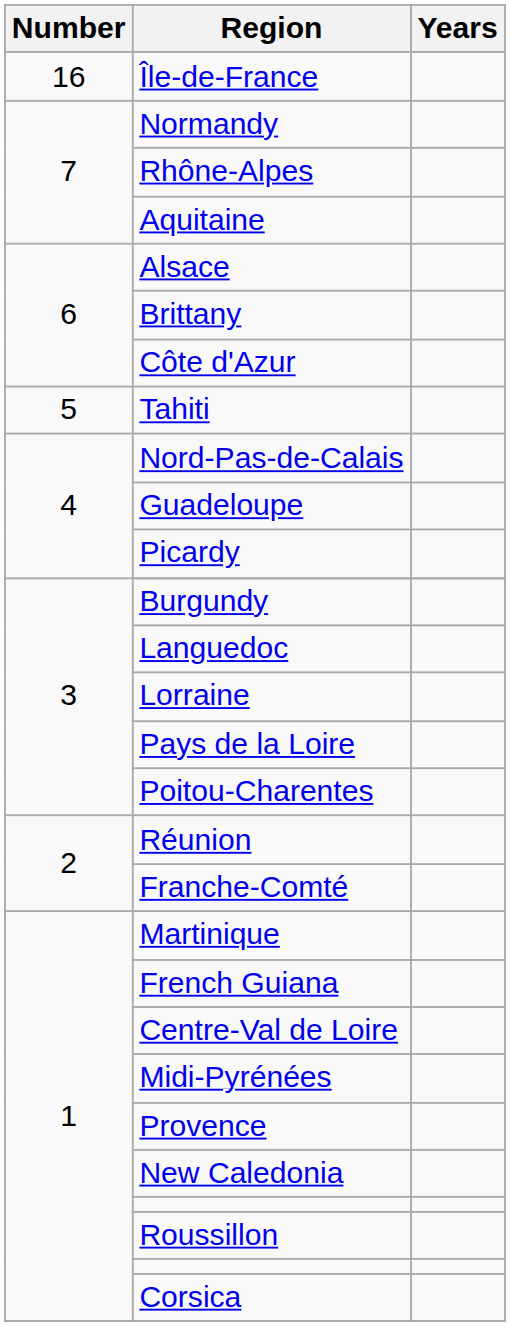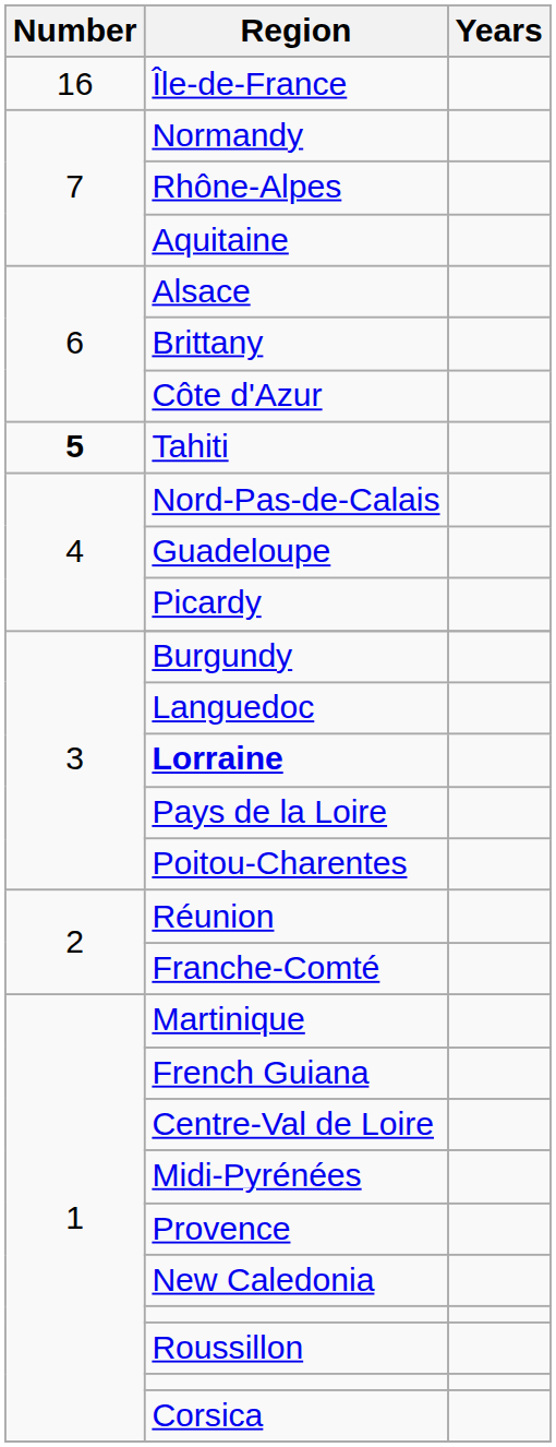Tahiti | Number: normal -> bold
Lorraine | Region: normal -> bold
